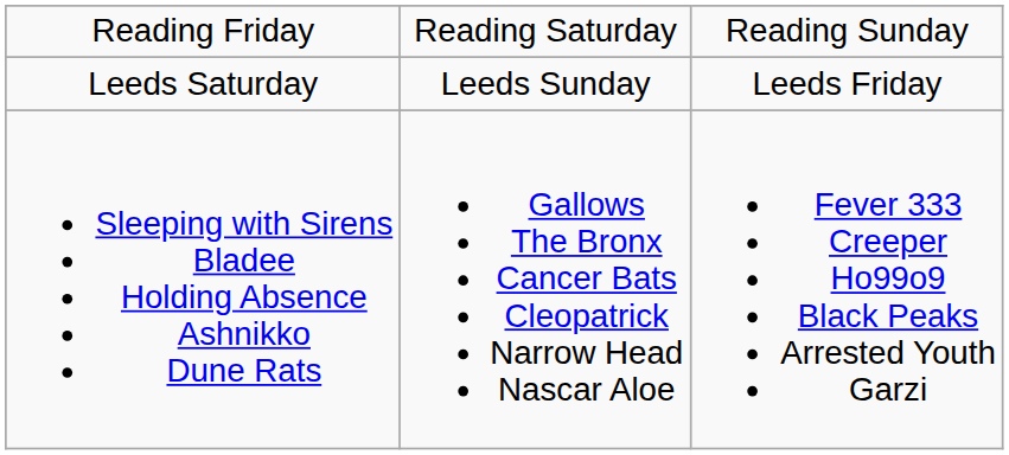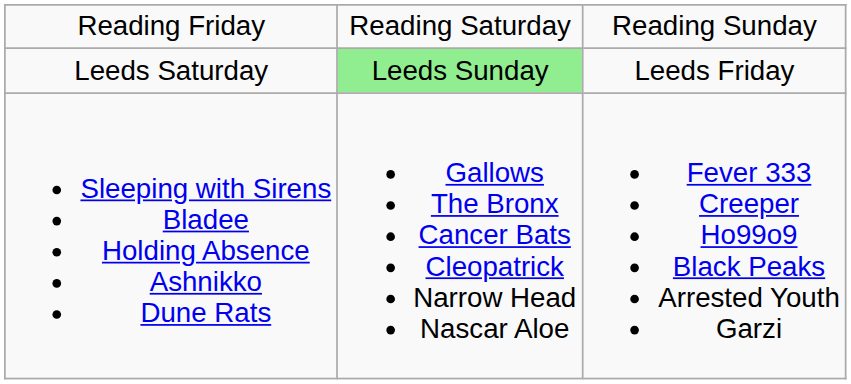Leeds Saturday | column 2: no background -> lightgreen background
